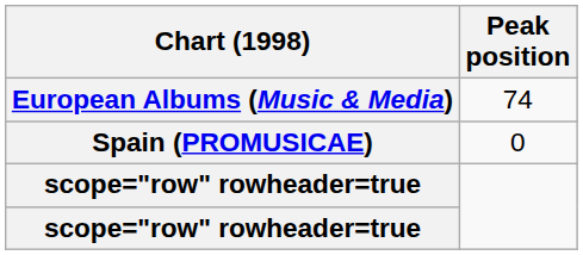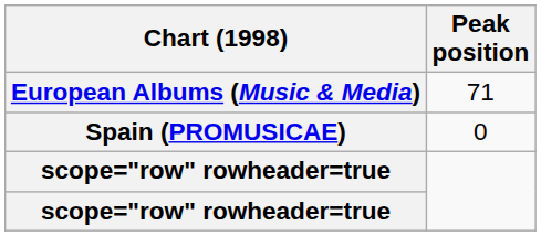European Albums (Music & Media) | Peak position: 74 -> 71
